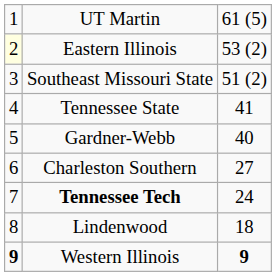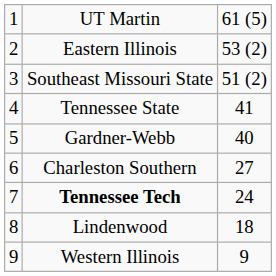Eastern Illinois | column 1: lightyellow background -> no background
Western Illinois | column 1: bold -> normal
Western Illinois | column 3: bold -> normal
